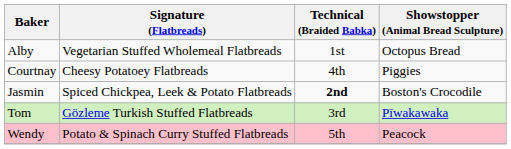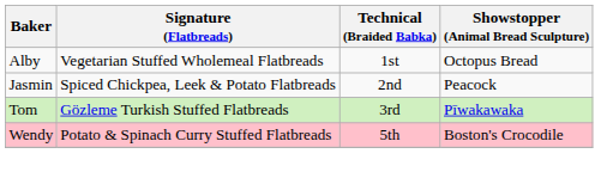- row: Courtnay | Cheesy Potatoey Flatbreads | 4th | Piggies
Jasmin | Technical (Braided Babka): bold -> normal
Jasmin | Showstopper (Animal Bread Sculpture): Boston's Crocodile -> Peacock
Wendy | Showstopper (Animal Bread Sculpture): Peacock -> Boston's Crocodile
